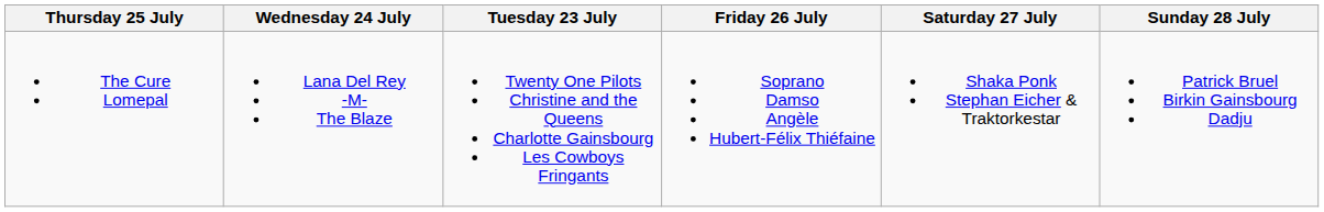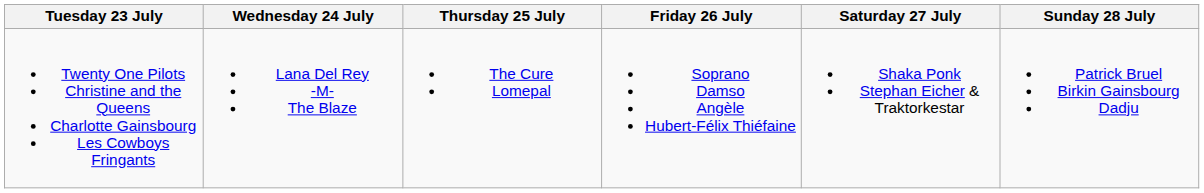columns swapped: Tuesday 23 July <-> Thursday 25 July
